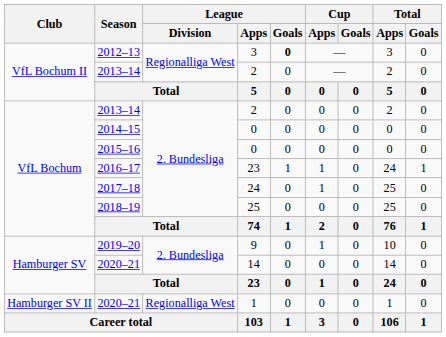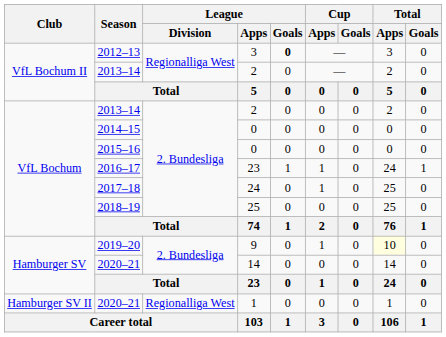2019–20 | Total / Apps: no background -> lightyellow background
